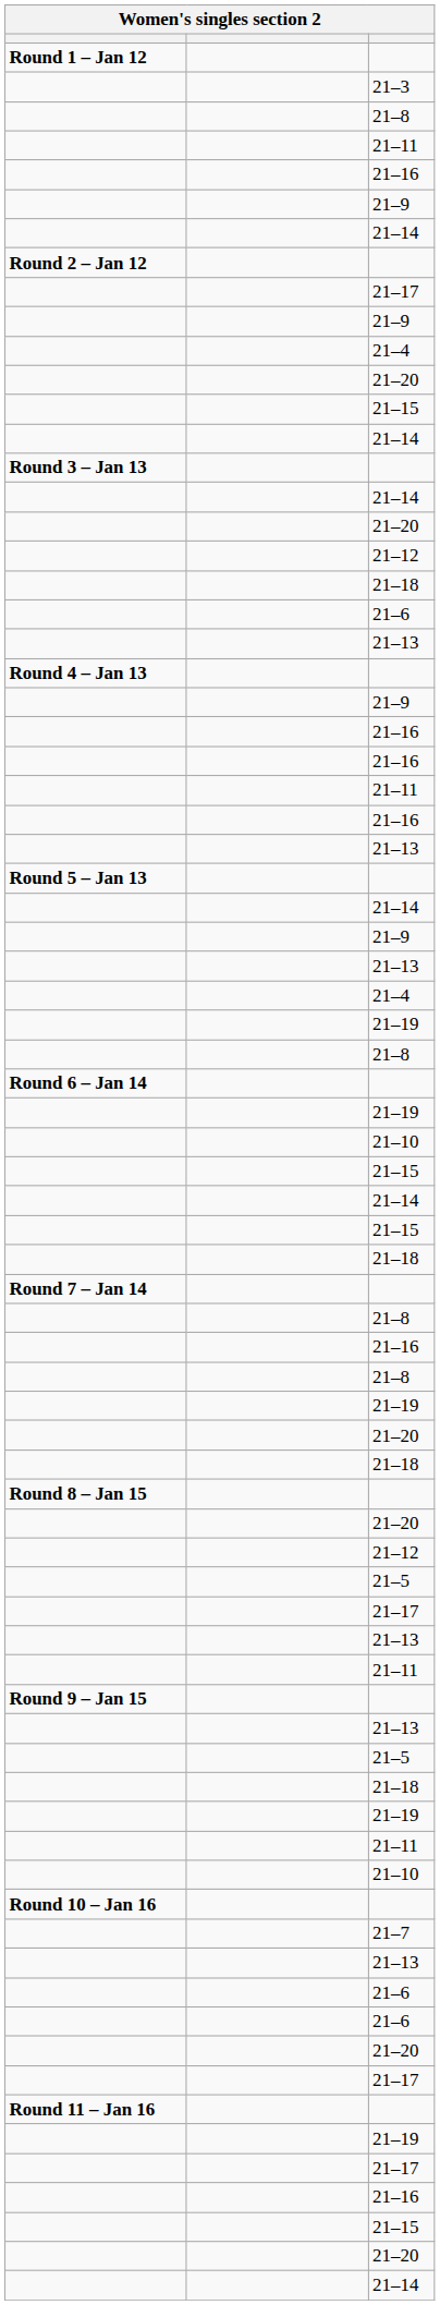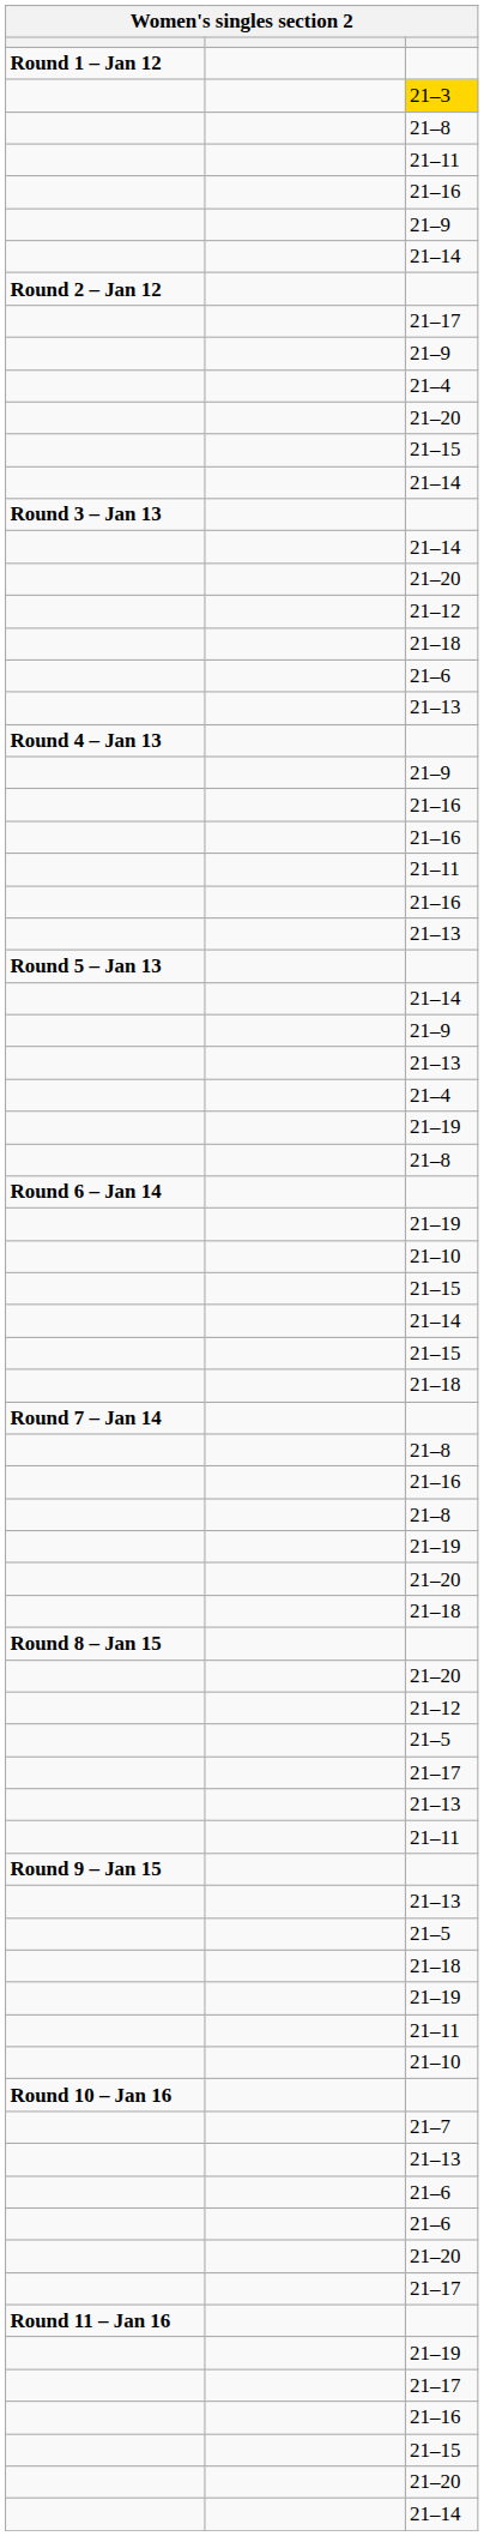21–3 | column 3: no background -> gold background
